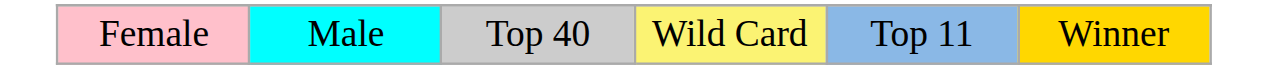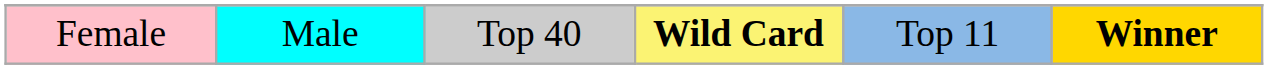Female | column 4: normal -> bold
Female | column 6: normal -> bold
